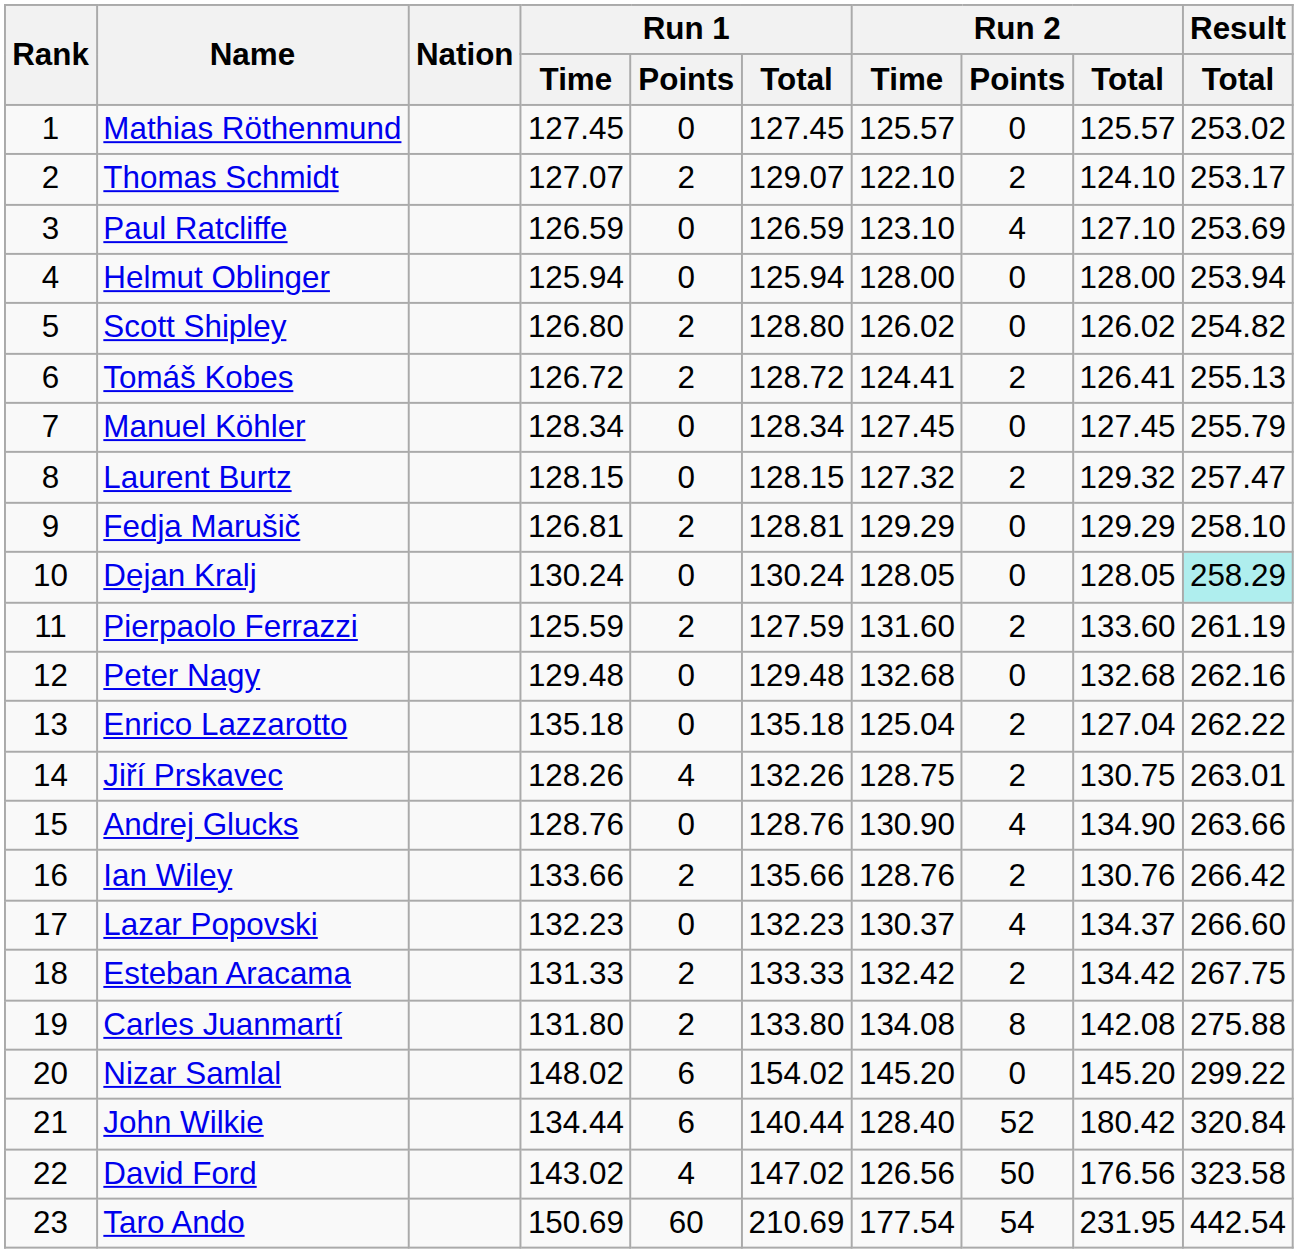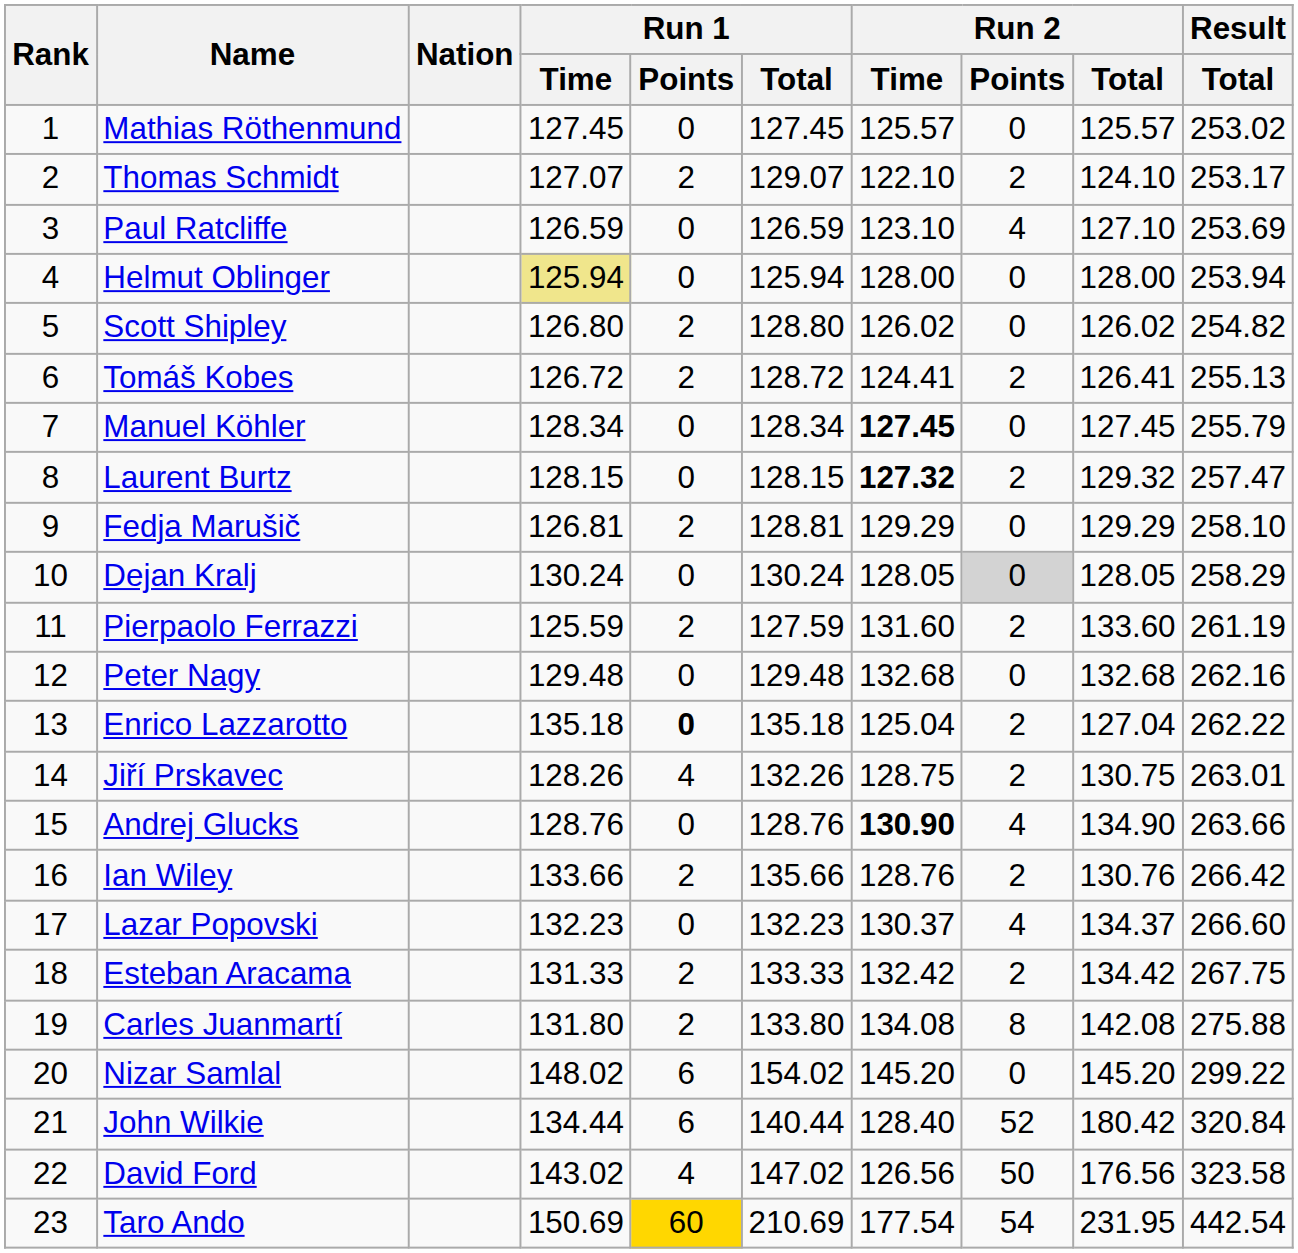Helmut Oblinger | Run 1 / Time: no background -> khaki background
Manuel Köhler | Run 2 / Time: normal -> bold
Laurent Burtz | Run 2 / Time: normal -> bold
Dejan Kralj | Run 2 / Points: no background -> lightgrey background
Dejan Kralj | Result / Total: paleturquoise background -> no background
Enrico Lazzarotto | Run 1 / Points: normal -> bold
Andrej Glucks | Run 2 / Time: normal -> bold
Taro Ando | Run 1 / Points: no background -> gold background
